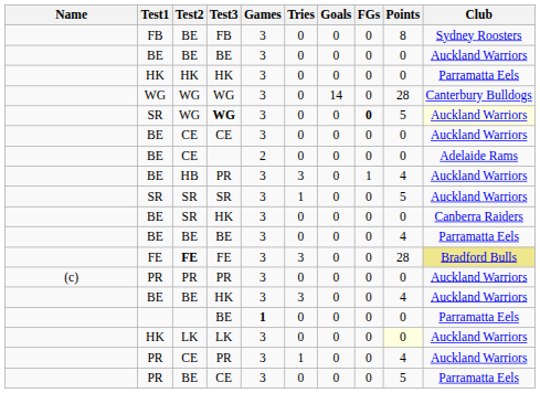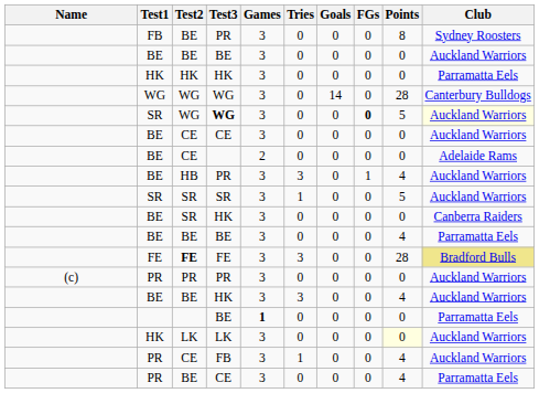row 2 | Test3: FB -> PR
row 18 | Test3: PR -> FB
row 19 | Points: 5 -> 4
